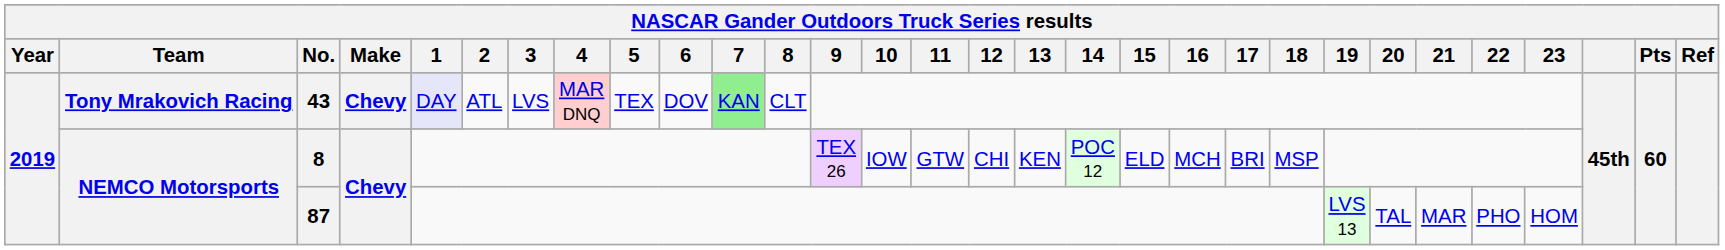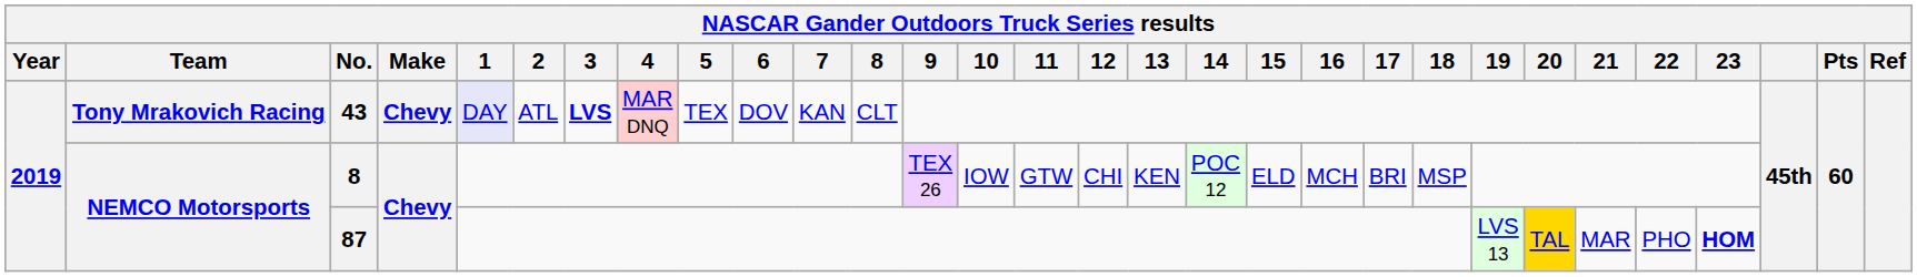43 | 3: normal -> bold
43 | 7: lightgreen background -> no background
87 | 20: no background -> gold background
87 | 23: normal -> bold
